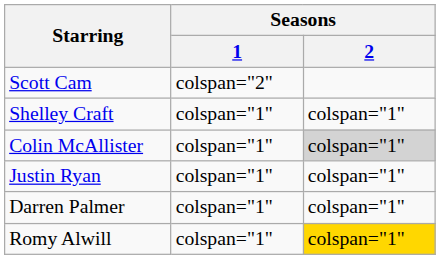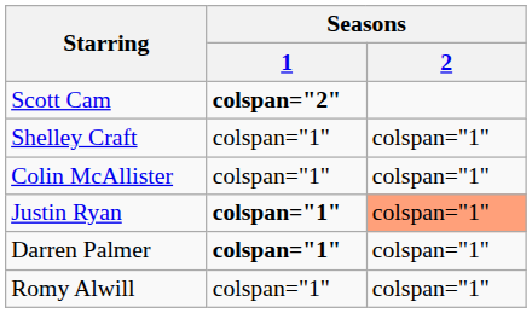Scott Cam | Seasons / 1: normal -> bold
Colin McAllister | Seasons / 2: lightgrey background -> no background
Justin Ryan | Seasons / 1: normal -> bold
Justin Ryan | Seasons / 2: no background -> lightsalmon background
Darren Palmer | Seasons / 1: normal -> bold
Romy Alwill | Seasons / 2: gold background -> no background
